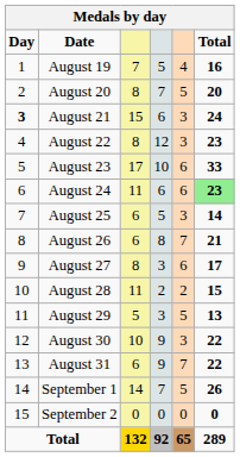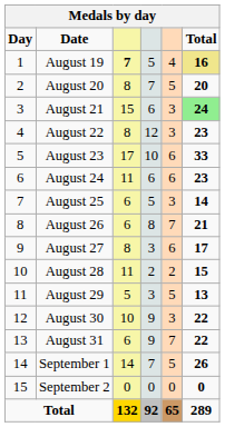August 19 | column 3: normal -> bold
August 19 | Total: no background -> khaki background
August 21 | Day: bold -> normal
August 21 | Total: no background -> lightgreen background
August 24 | Total: lightgreen background -> no background
